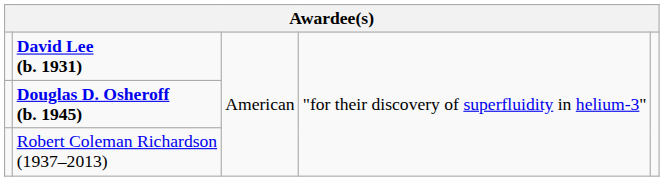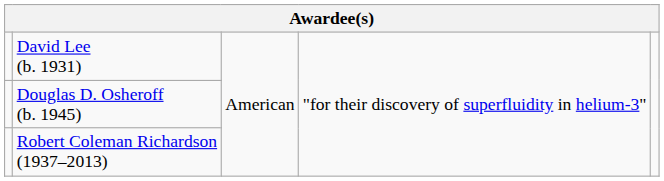David Lee (b. 1931) | column 2: bold -> normal
Douglas D. Osheroff (b. 1945) | column 2: bold -> normal
